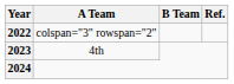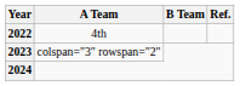2022 | A Team: colspan="3" rowspan="2" -> 4th
2023 | A Team: 4th -> colspan="3" rowspan="2"
